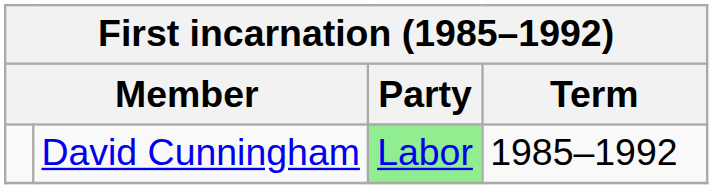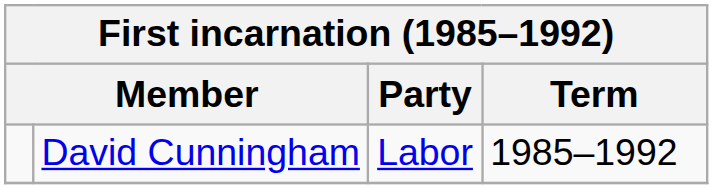David Cunningham | Party: lightgreen background -> no background
